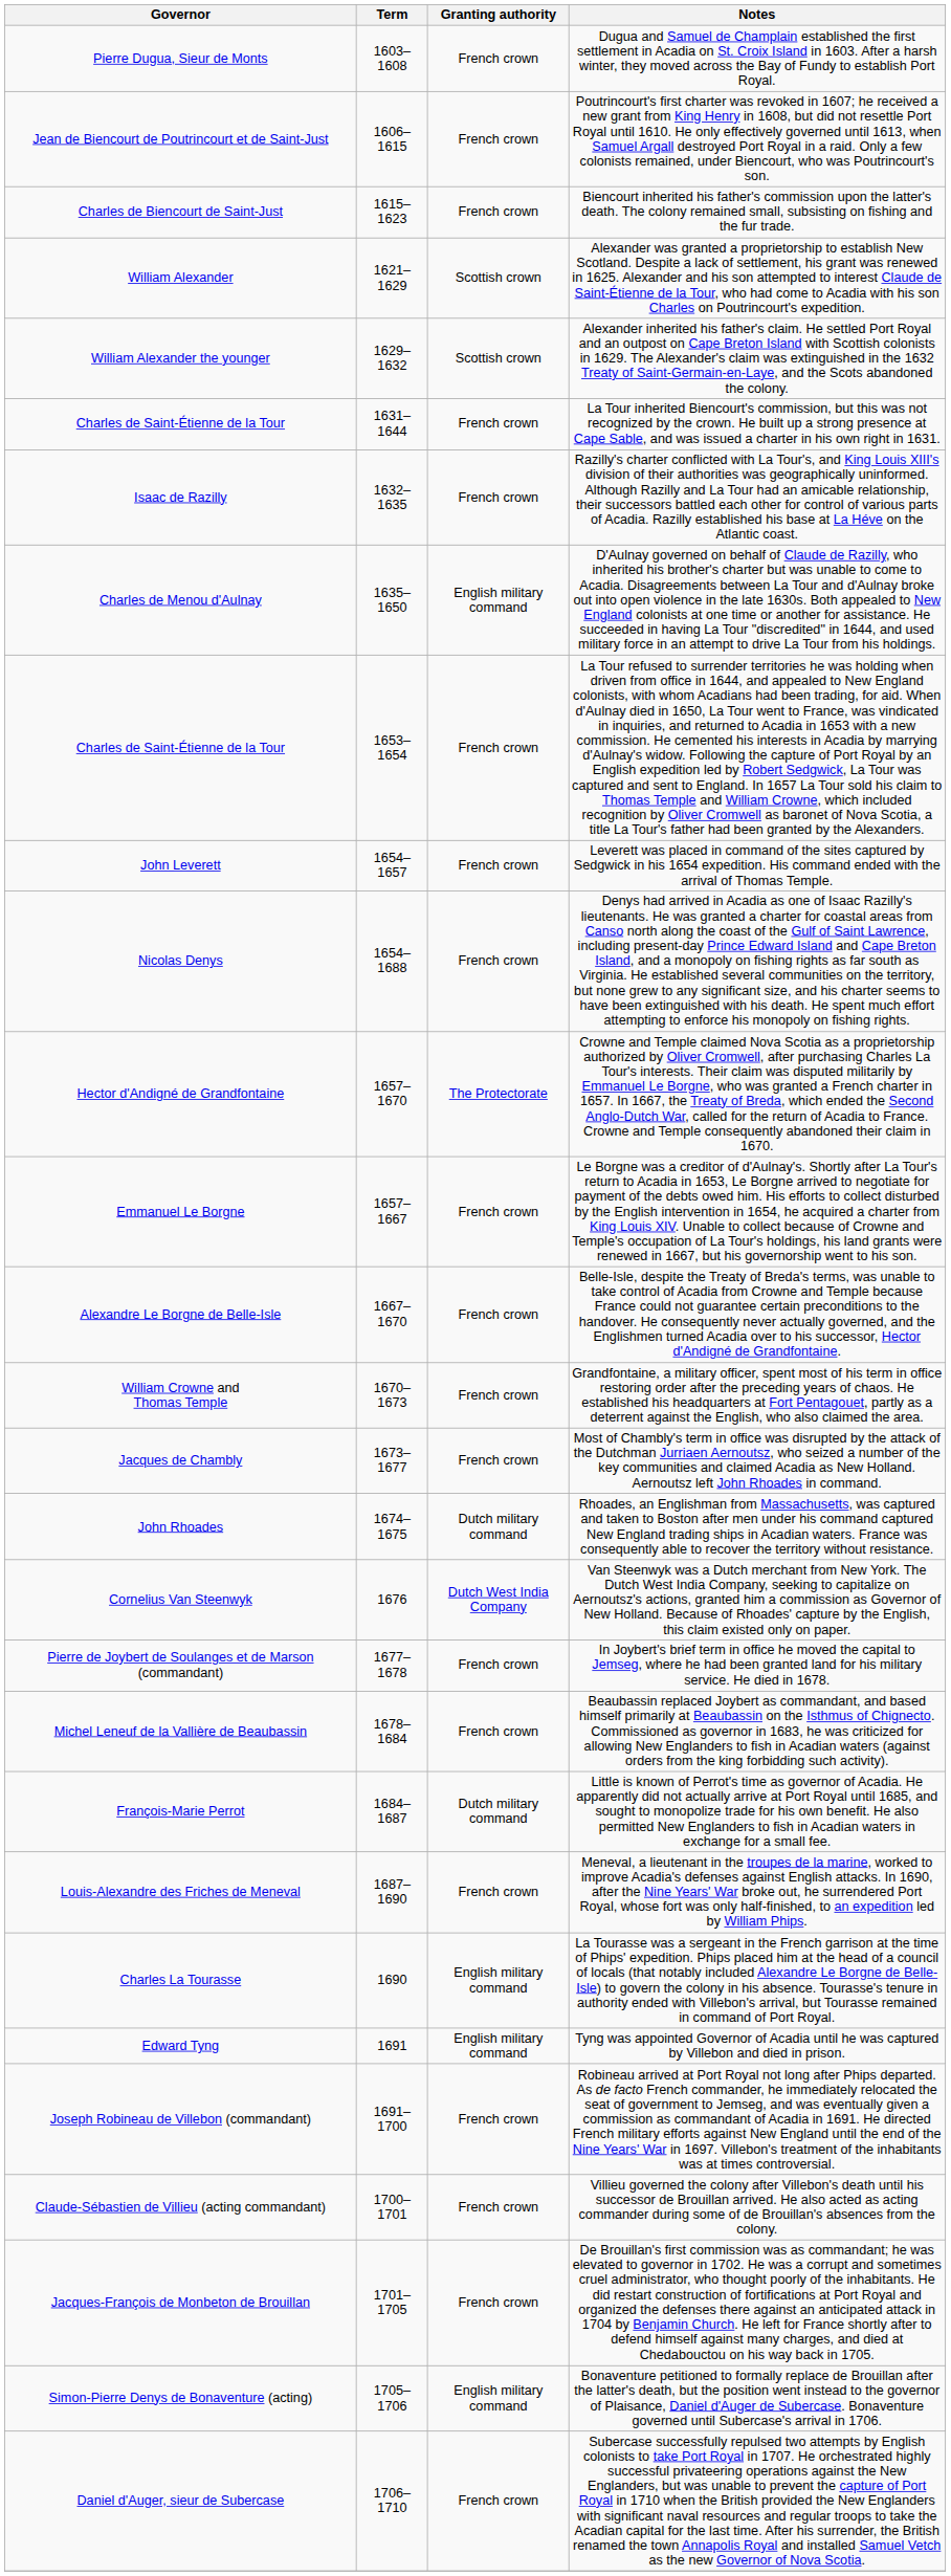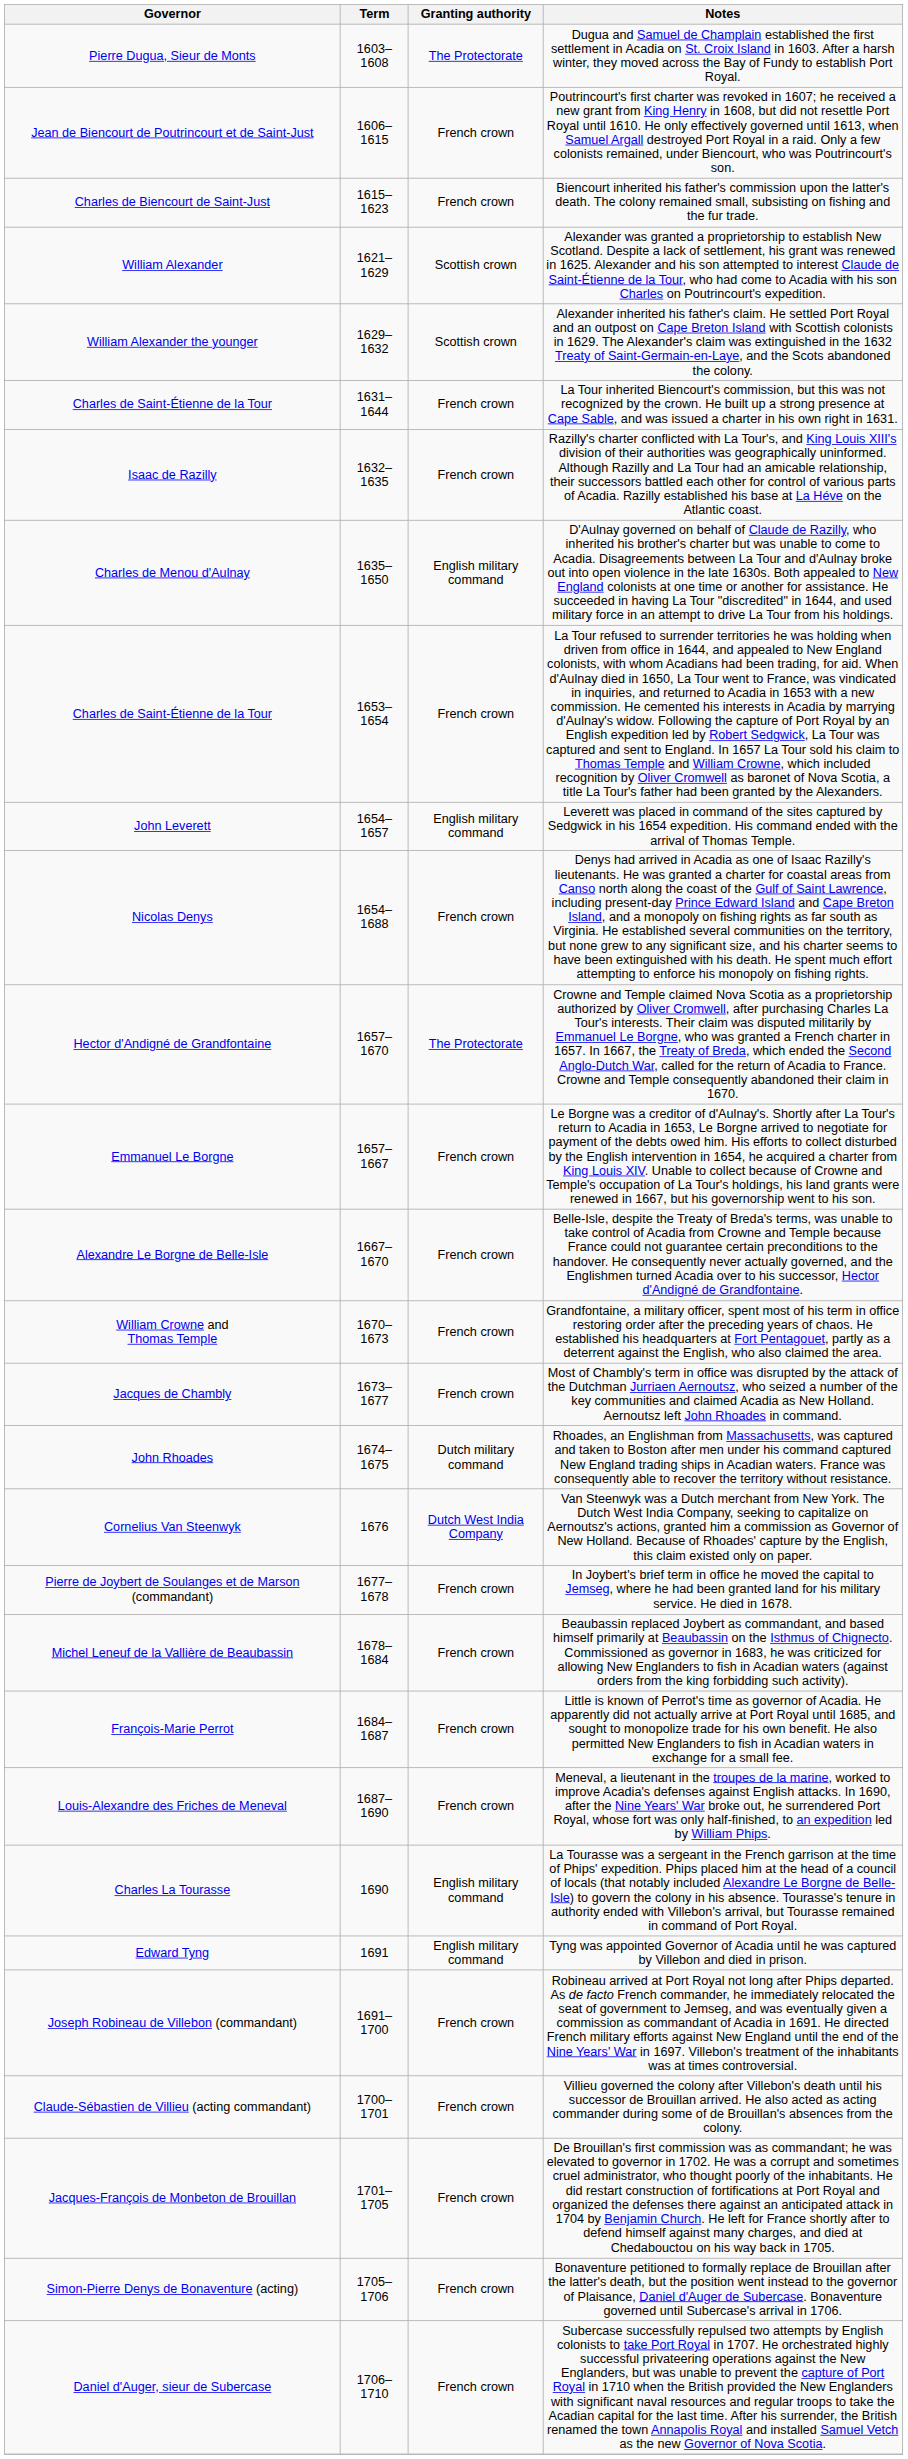row 2 | Granting authority: French crown -> The Protectorate
row 11 | Granting authority: French crown -> English military command
row 22 | Granting authority: Dutch military command -> French crown
row 29 | Granting authority: English military command -> French crown
